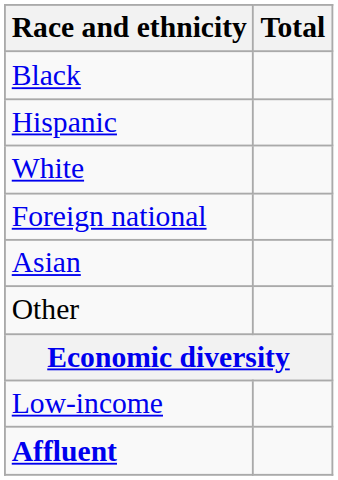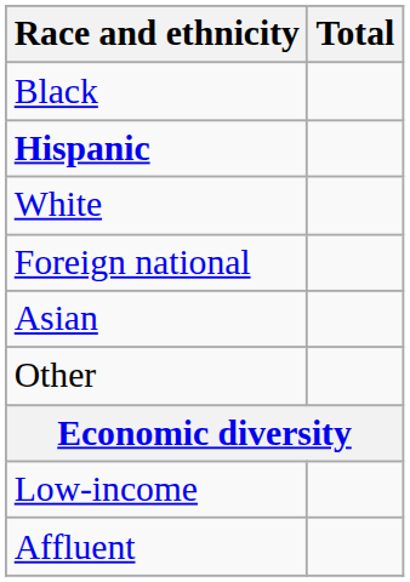Hispanic | Race and ethnicity: normal -> bold
Affluent | Race and ethnicity: bold -> normal
